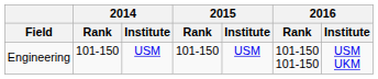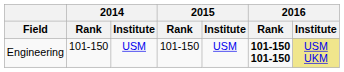Engineering | 2016 / Rank: normal -> bold
Engineering | 2016 / Institute: no background -> khaki background
